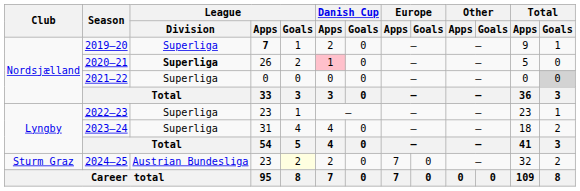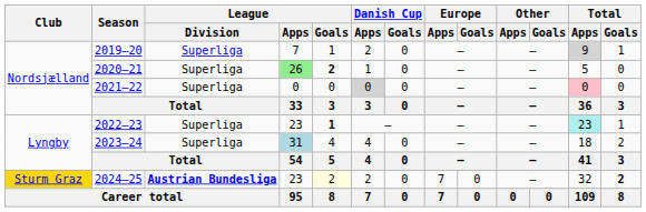2019–20 | League / Apps: bold -> normal
2019–20 | Total / Apps: no background -> lightgrey background
2020–21 | League / Division: bold -> normal
2020–21 | League / Apps: no background -> lightgreen background
2020–21 | League / Goals: normal -> bold
2020–21 | Danish Cup / Apps: pink background -> no background
2021–22 | Danish Cup / Apps: no background -> lightgrey background
2021–22 | Total / Apps: no background -> pink background
2021–22 | Total / Goals: lightgrey background -> no background
2022–23 | League / Goals: normal -> bold
2022–23 | Total / Apps: no background -> paleturquoise background
2023–24 | League / Apps: no background -> lightblue background
2024–25 | Club: no background -> gold background
2024–25 | League / Division: normal -> bold
2024–25 | Total / Goals: normal -> bold
